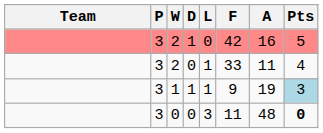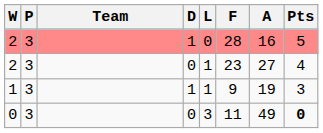columns swapped: Team <-> W
row 2 | F: 42 -> 28
row 3 | F: 33 -> 23
row 3 | A: 11 -> 27
row 4 | Pts: lightblue background -> no background
row 5 | A: 48 -> 49
